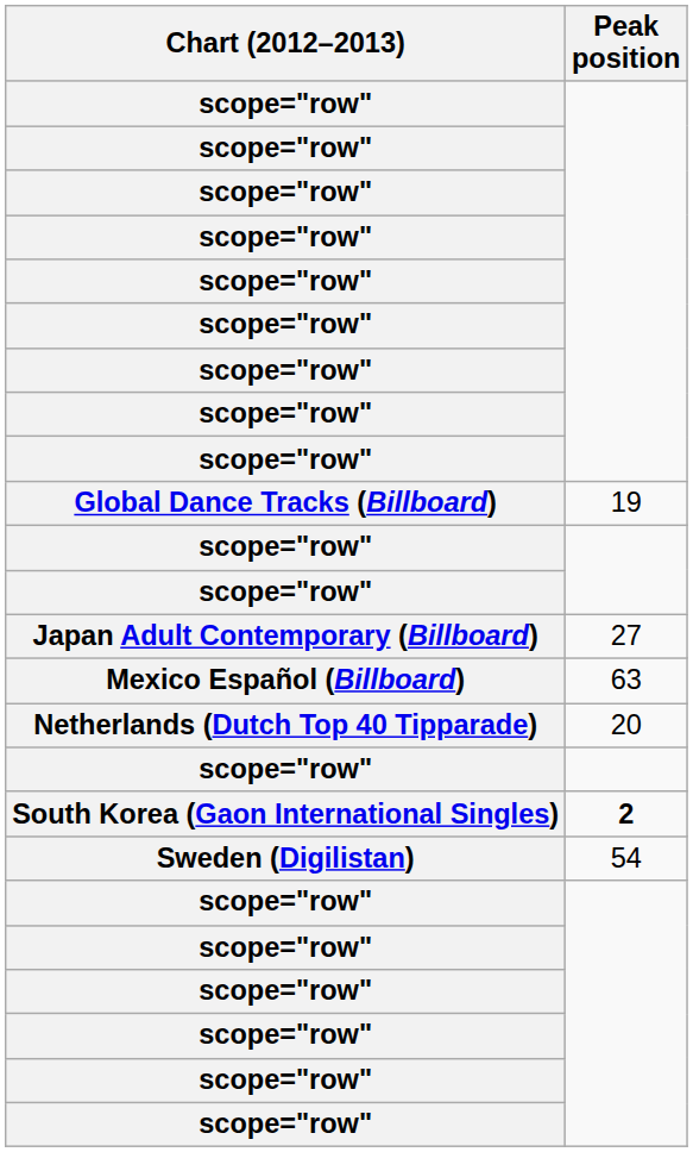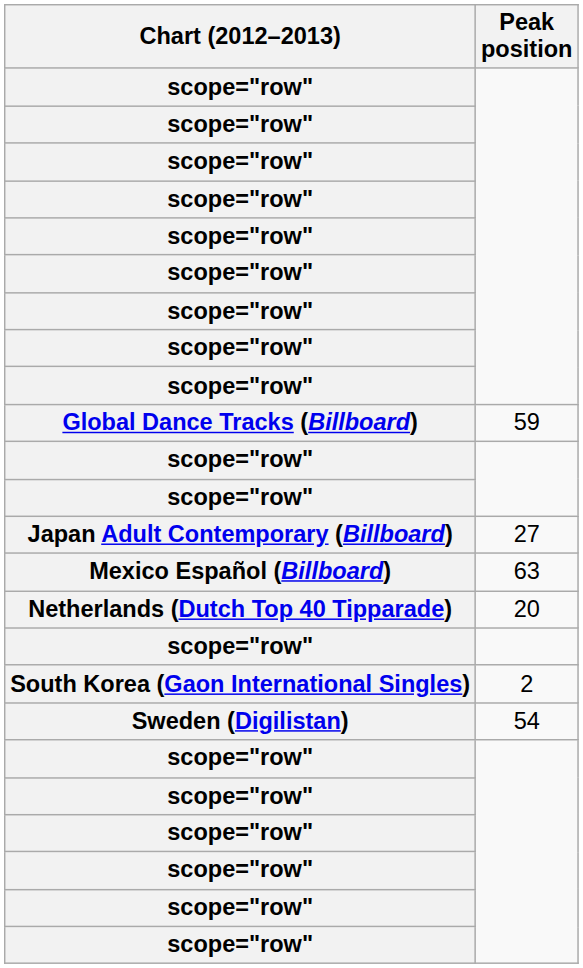Global Dance Tracks (Billboard) | Peak position: 19 -> 59
South Korea (Gaon International Singles) | Peak position: bold -> normal
